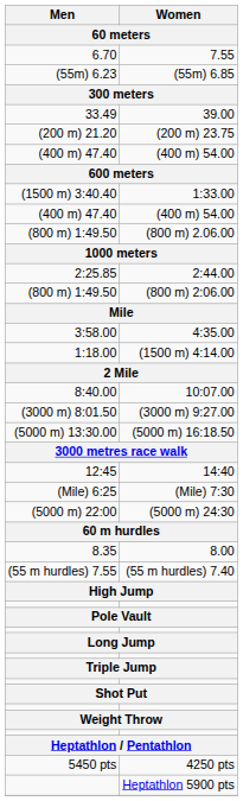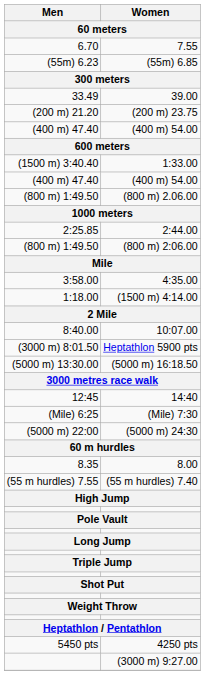row 21 | Women: (3000 m) 9:27.00 -> Heptathlon 5900 pts
row 44 | Women: Heptathlon 5900 pts -> (3000 m) 9:27.00
